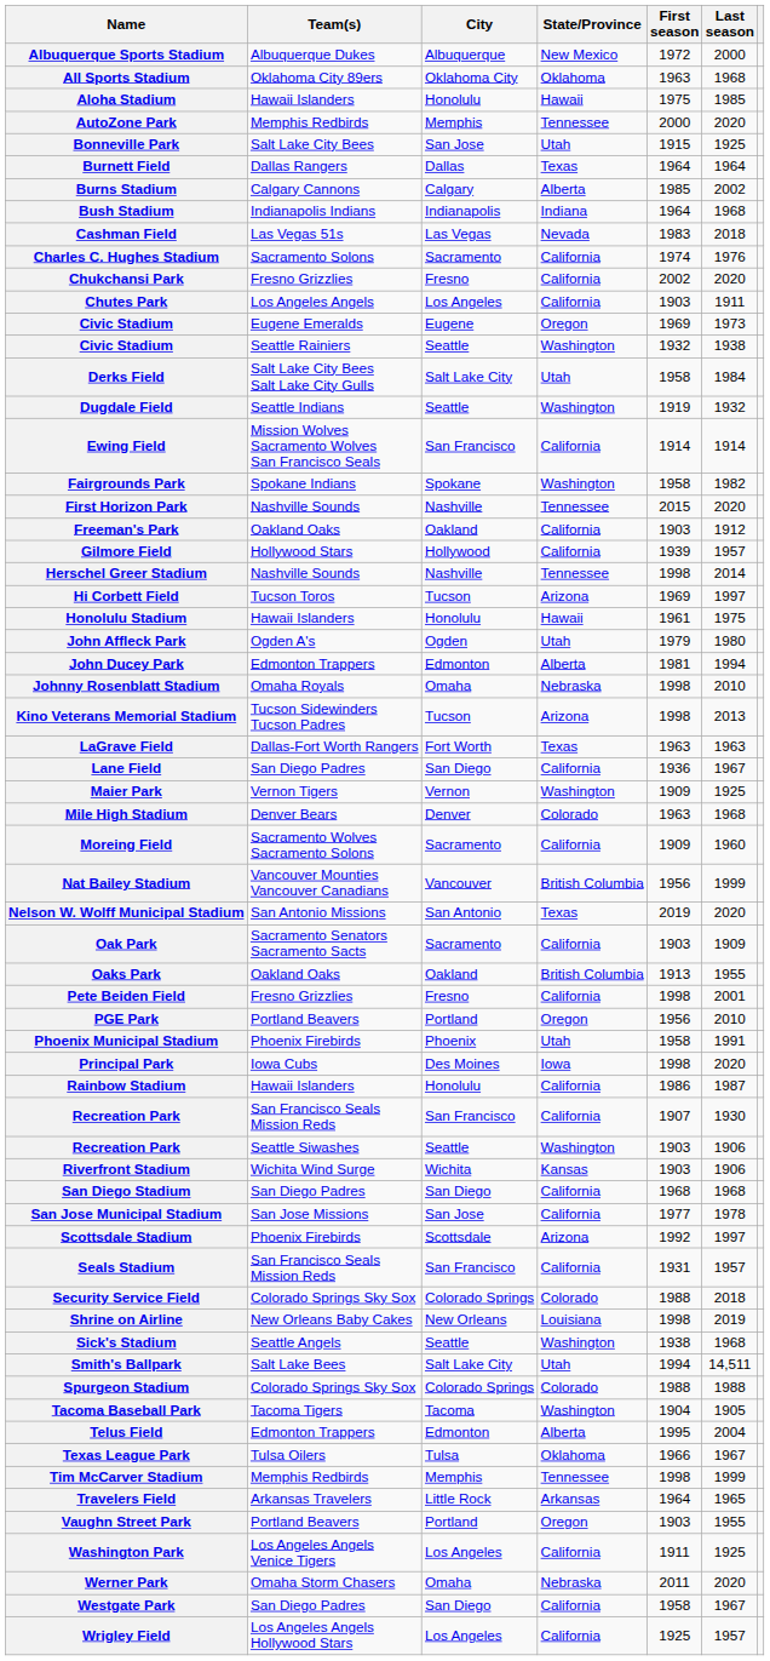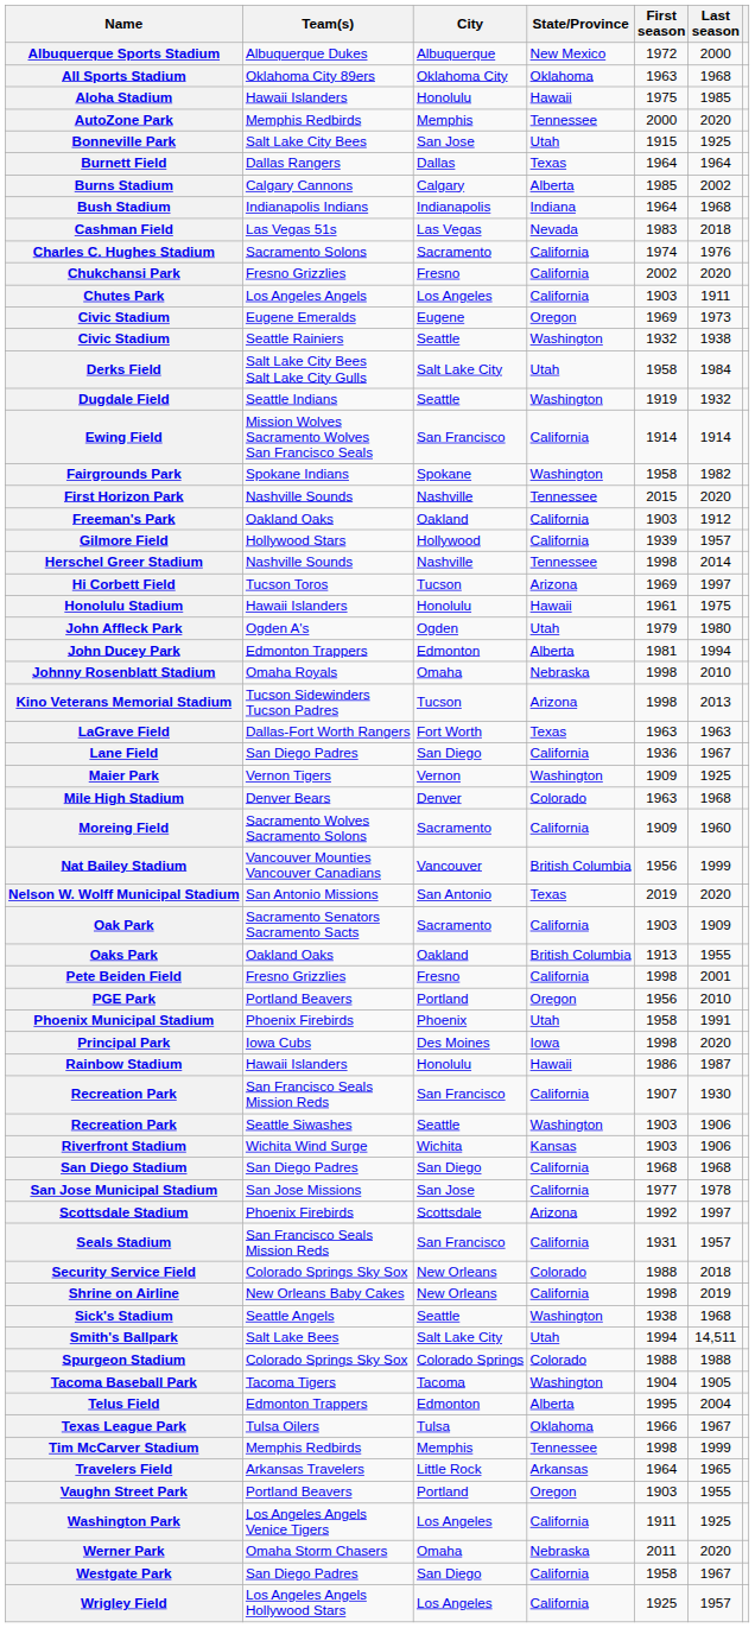Rainbow Stadium | State/Province: California -> Hawaii
Security Service Field | City: Colorado Springs -> New Orleans
Shrine on Airline | State/Province: Louisiana -> California
